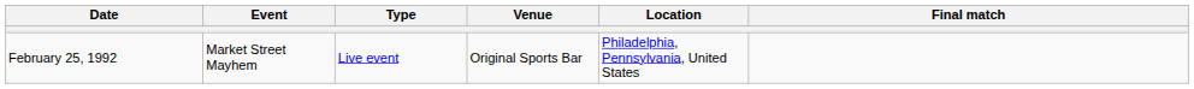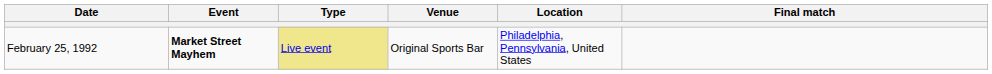February 25, 1992 | Event: normal -> bold
February 25, 1992 | Type: no background -> khaki background
